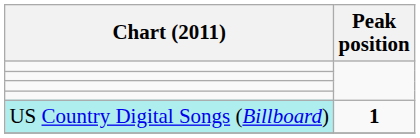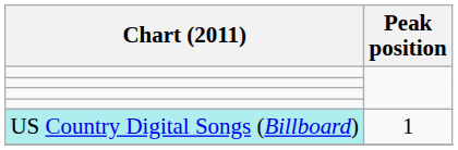row 6 | Peak position: bold -> normal
